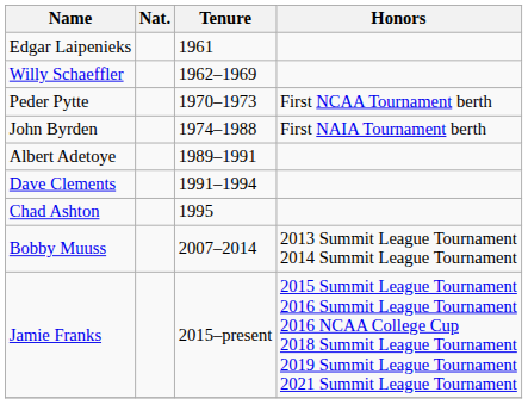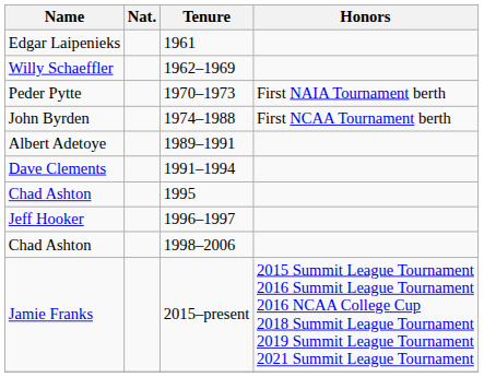Peder Pytte | Honors: First NCAA Tournament berth -> First NAIA Tournament berth
John Byrden | Honors: First NAIA Tournament berth -> First NCAA Tournament berth
+ row: Jeff Hooker | 1996–1997
+ row: Chad Ashton | 1998–2006
- row: Bobby Muuss | 2007–2014 | 2013 Summit League Tournament 2014 Summit League Tournament
